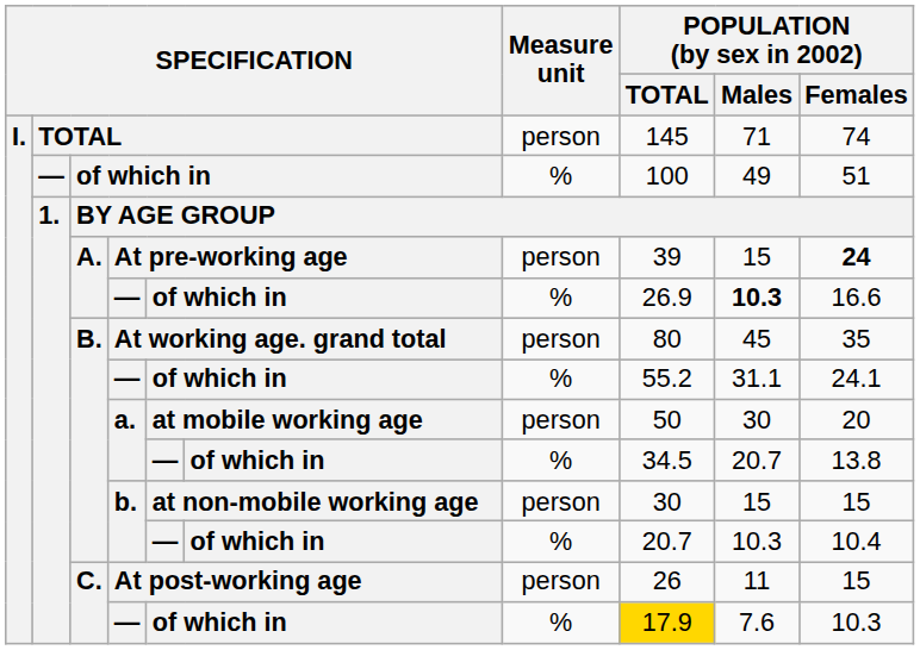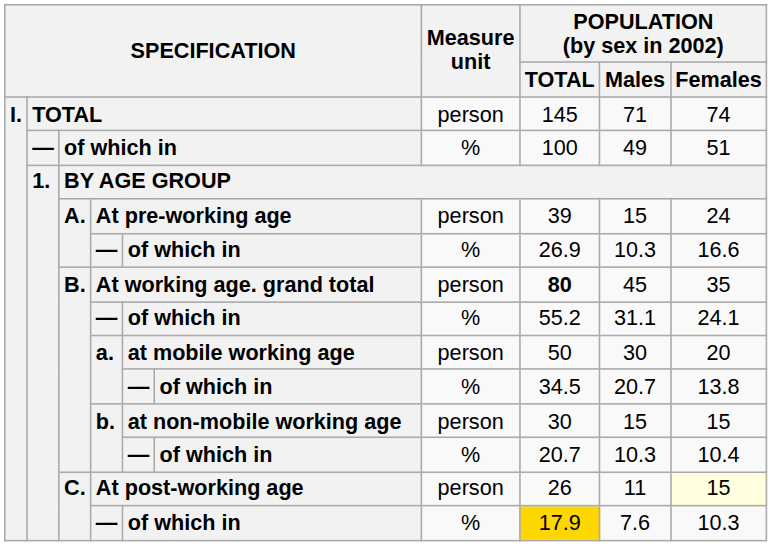At pre-working age | POPULATION (by sex in 2002) / Females: bold -> normal
A. / — | POPULATION (by sex in 2002) / Males: bold -> normal
At working age. grand total | POPULATION (by sex in 2002) / TOTAL: normal -> bold
At post-working age | POPULATION (by sex in 2002) / Females: no background -> lightyellow background
